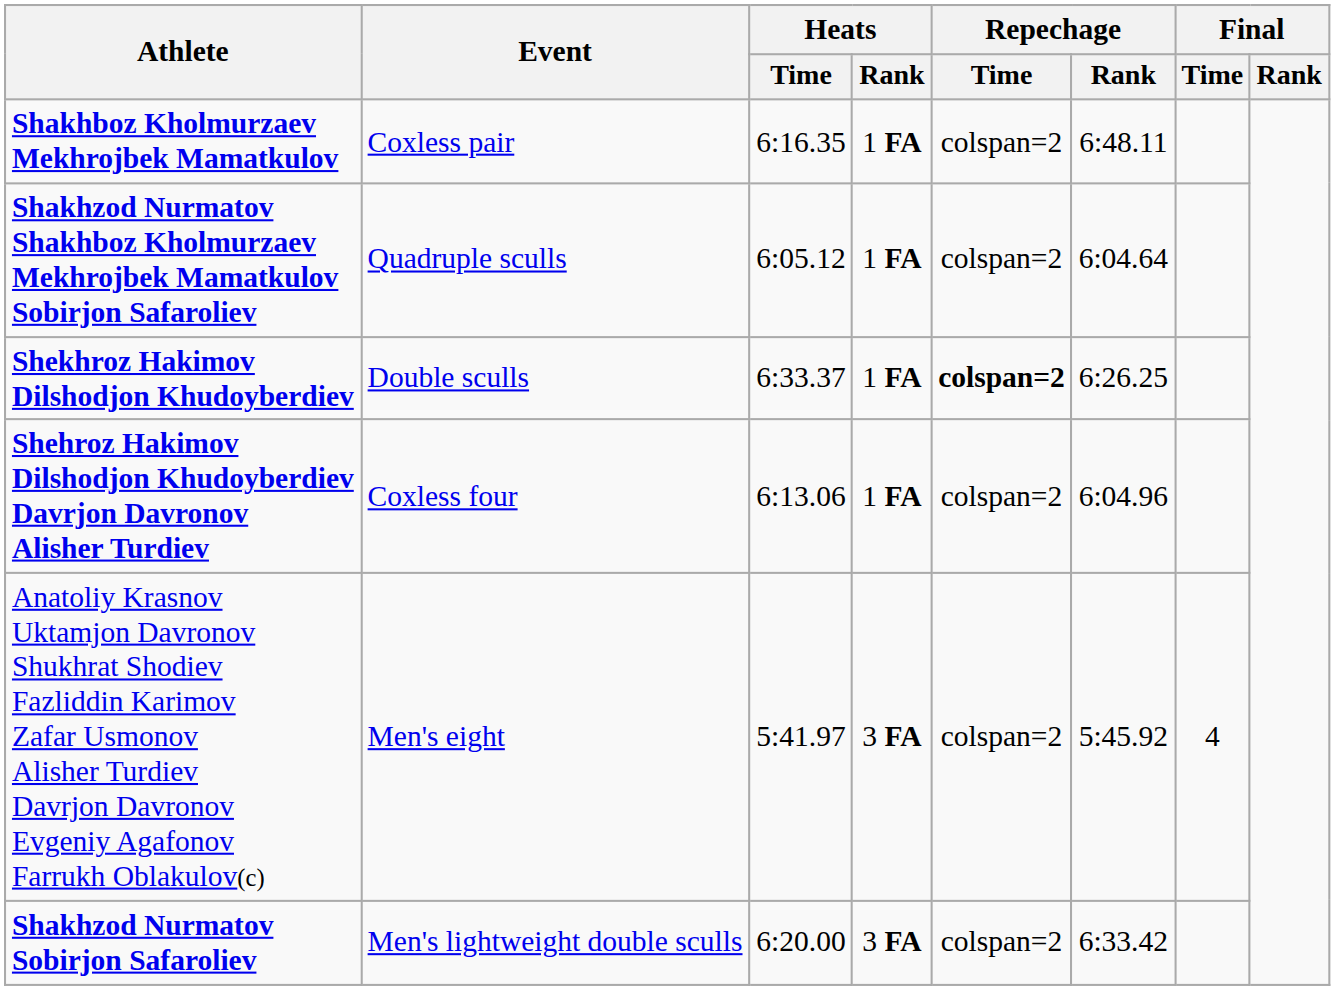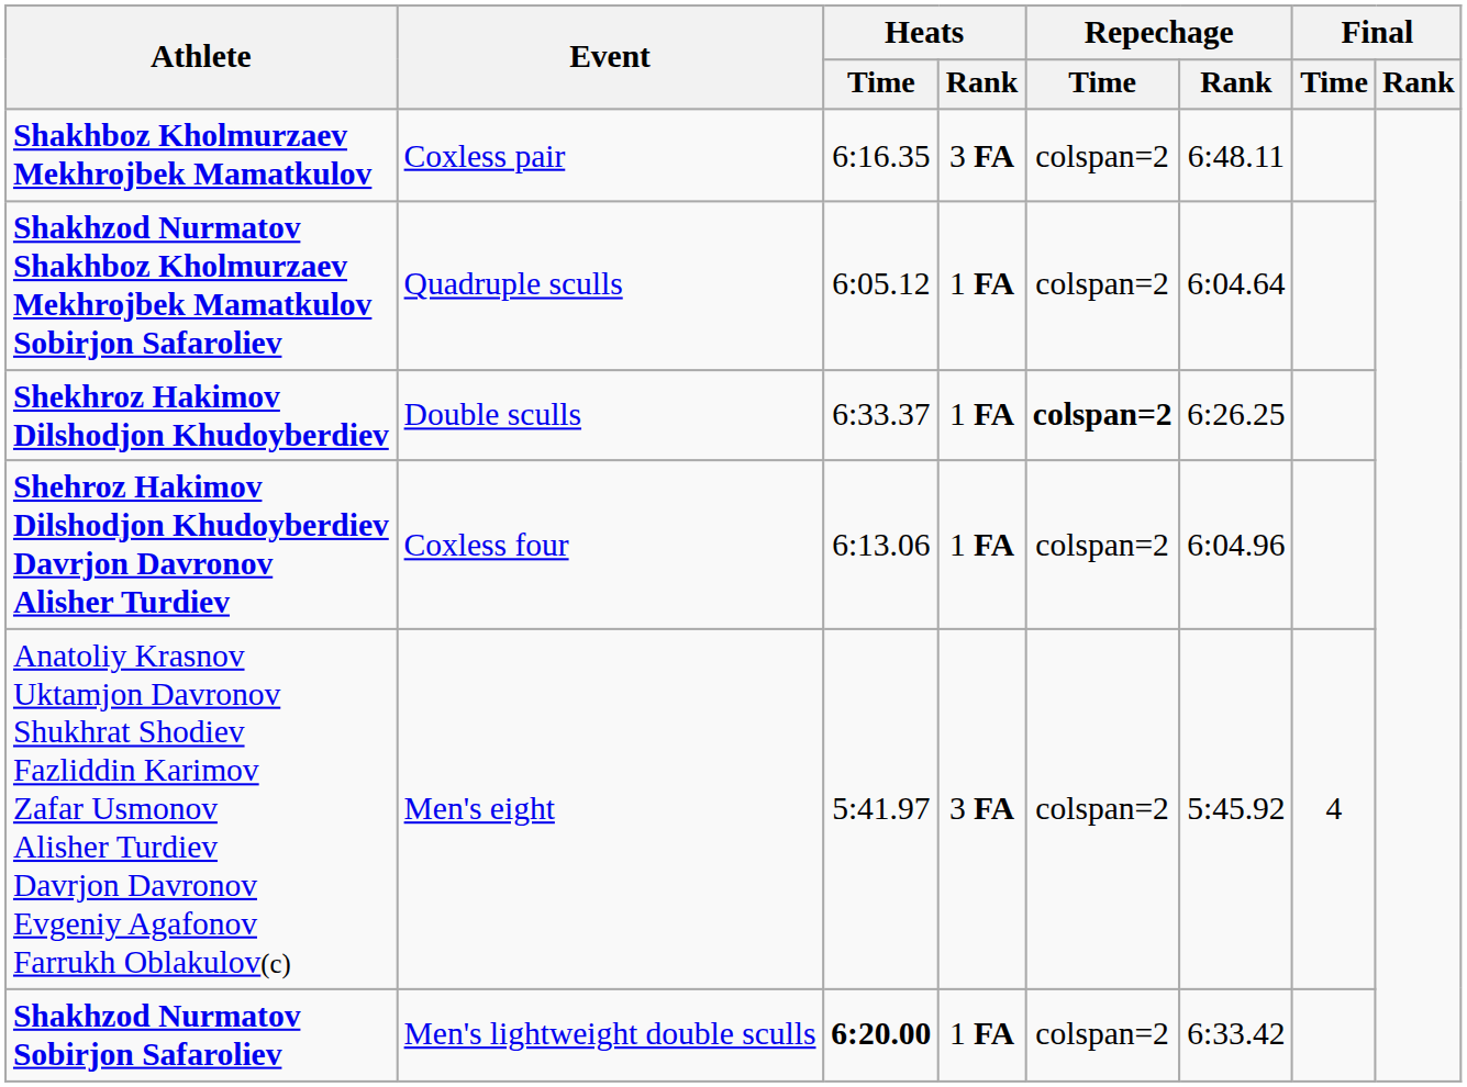Shakhboz Kholmurzaev Mekhrojbek Mamatkulov | Heats / Rank: 1 FA -> 3 FA
Shakhzod Nurmatov Sobirjon Safaroliev | Heats / Time: normal -> bold
Shakhzod Nurmatov Sobirjon Safaroliev | Heats / Rank: 3 FA -> 1 FA
